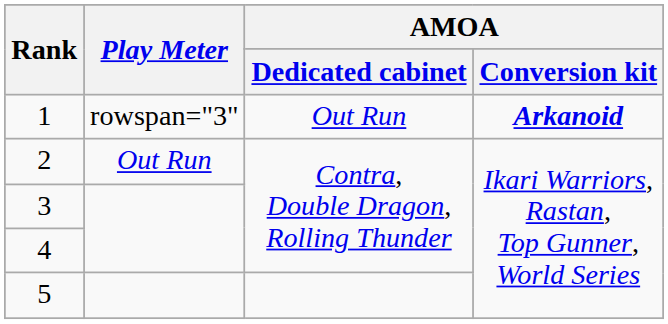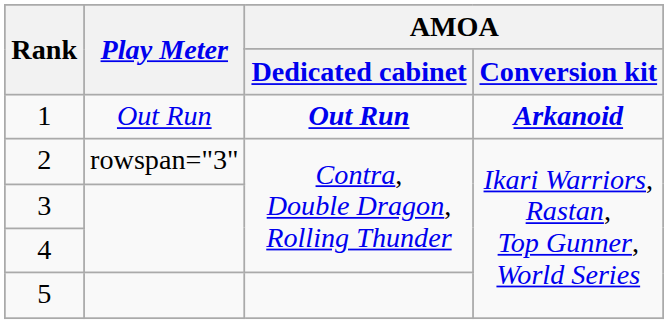1 | Play Meter: rowspan="3" -> Out Run
1 | AMOA / Dedicated cabinet: normal -> bold
2 | Play Meter: Out Run -> rowspan="3"
